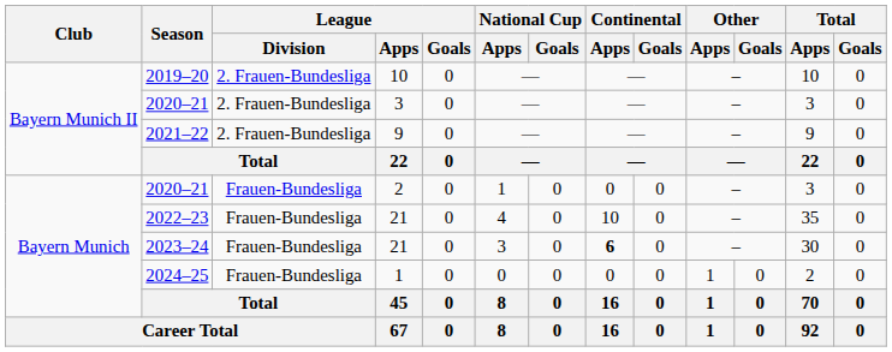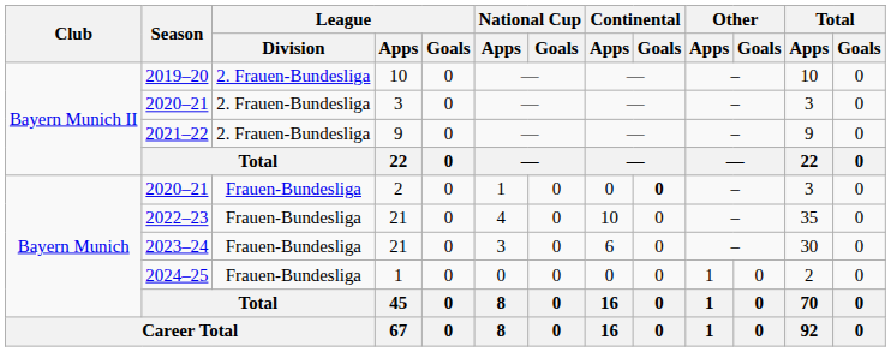2020–21 / 2 | Continental / Goals: normal -> bold
2023–24 | Continental / Apps: bold -> normal
